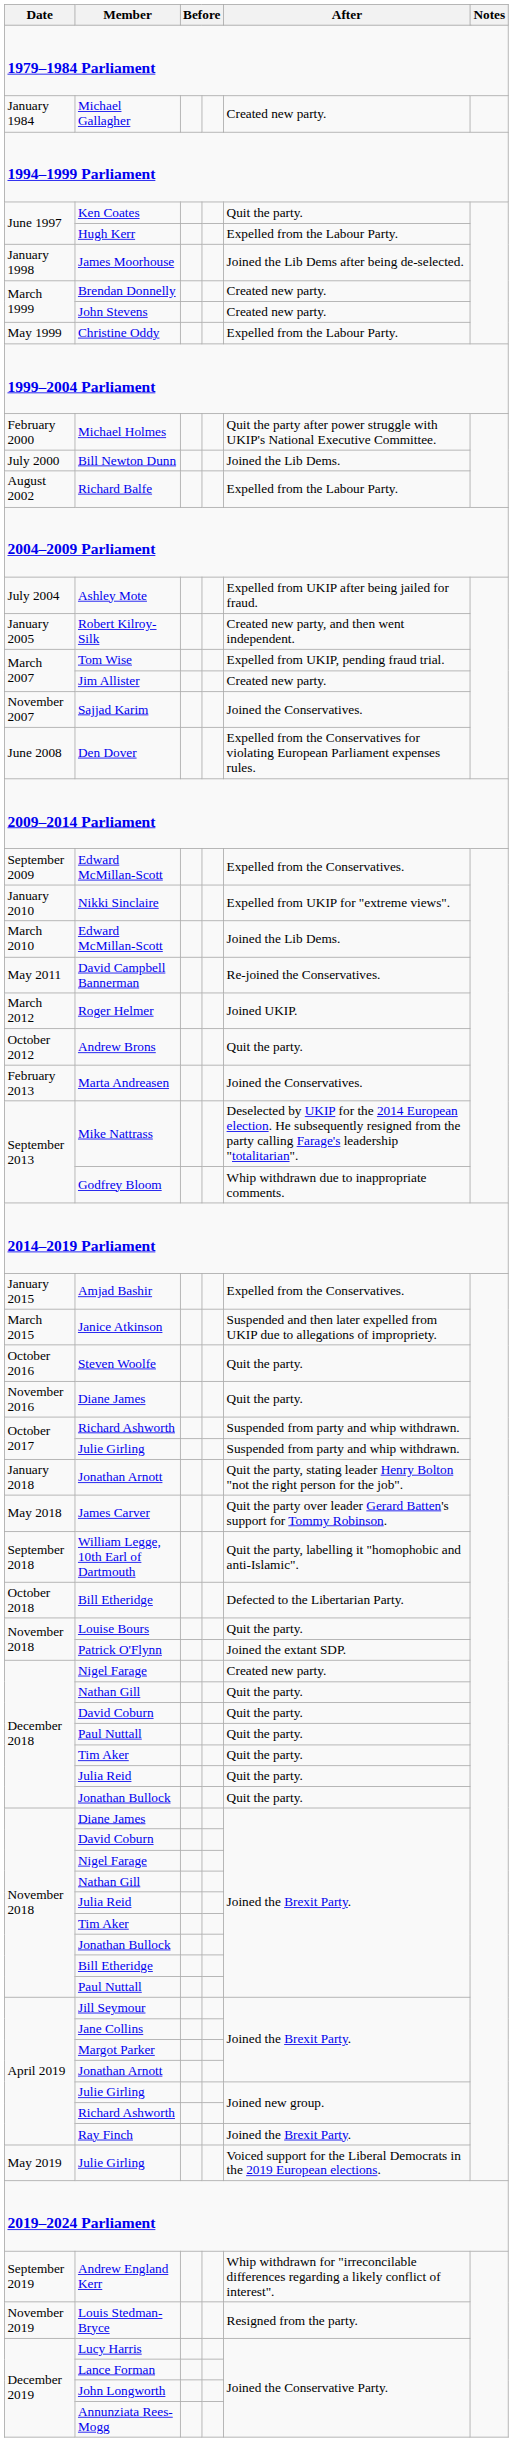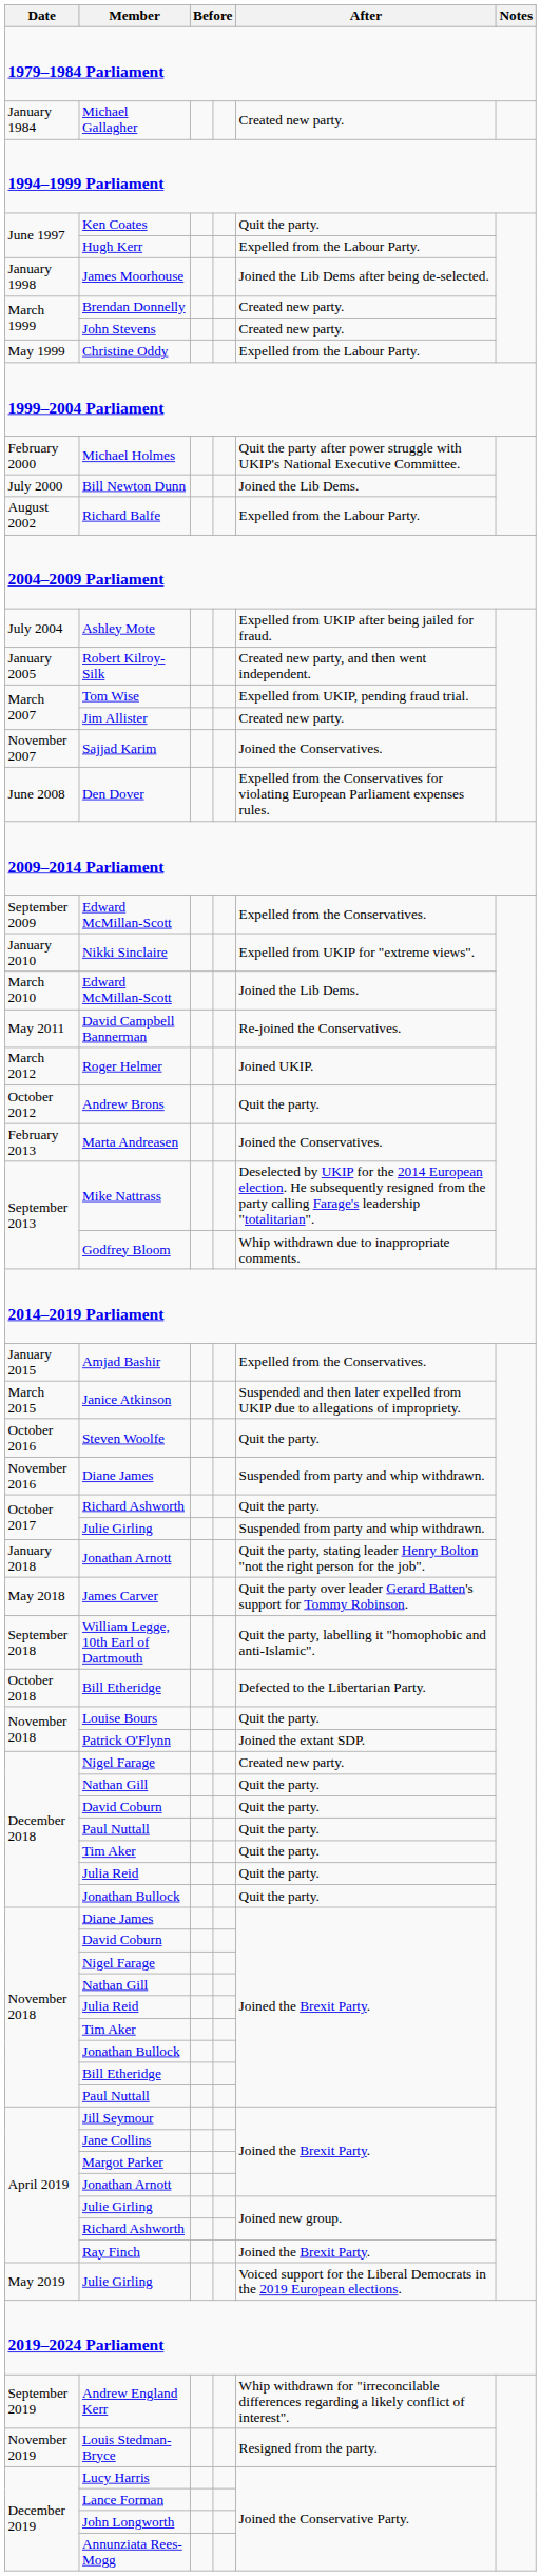November 2016 / Diane James | column 5: Quit the party. -> Suspended from party and whip withdrawn.
October 2017 / Richard Ashworth | column 5: Suspended from party and whip withdrawn. -> Quit the party.
